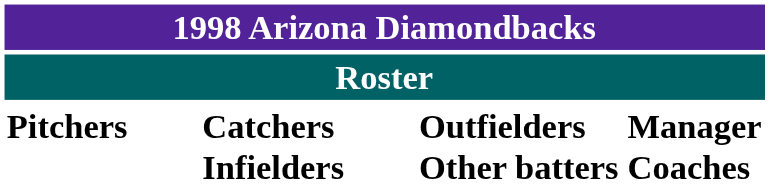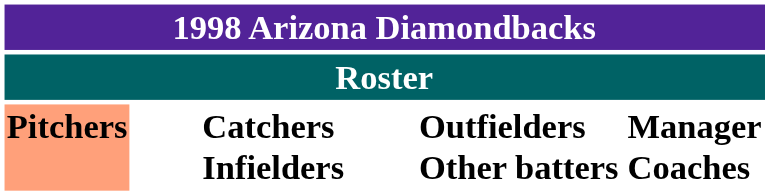Pitchers | column 1: no background -> lightsalmon background
